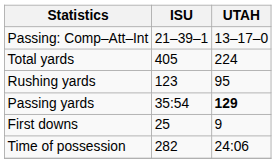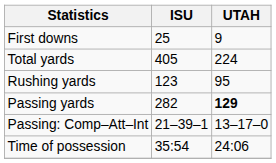rows swapped: First downs <-> Passing: Comp–Att–Int
Passing yards | ISU: 35:54 -> 282
Time of possession | ISU: 282 -> 35:54
